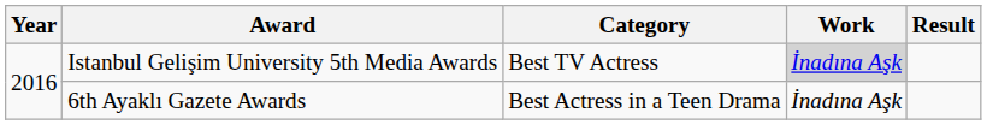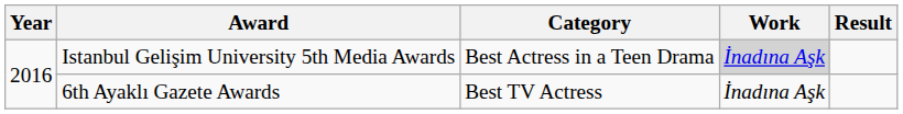Istanbul Gelişim University 5th Media Awards | Category: Best TV Actress -> Best Actress in a Teen Drama
6th Ayaklı Gazete Awards | Category: Best Actress in a Teen Drama -> Best TV Actress
